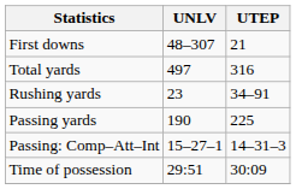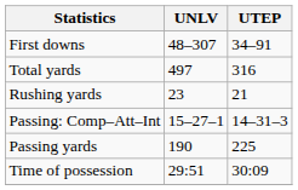First downs | UTEP: 21 -> 34–91
Rushing yards | UTEP: 34–91 -> 21
rows swapped: Passing yards <-> Passing: Comp–Att–Int
